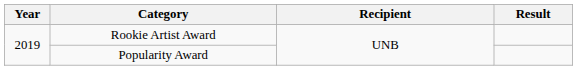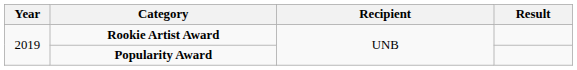Rookie Artist Award | Category: normal -> bold
Popularity Award | Category: normal -> bold
